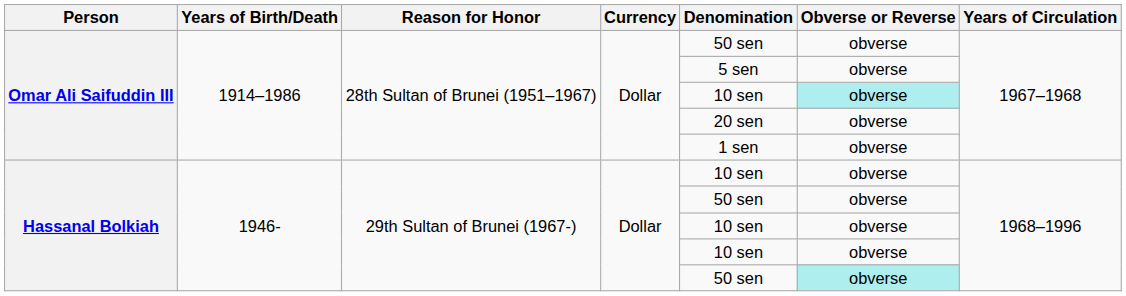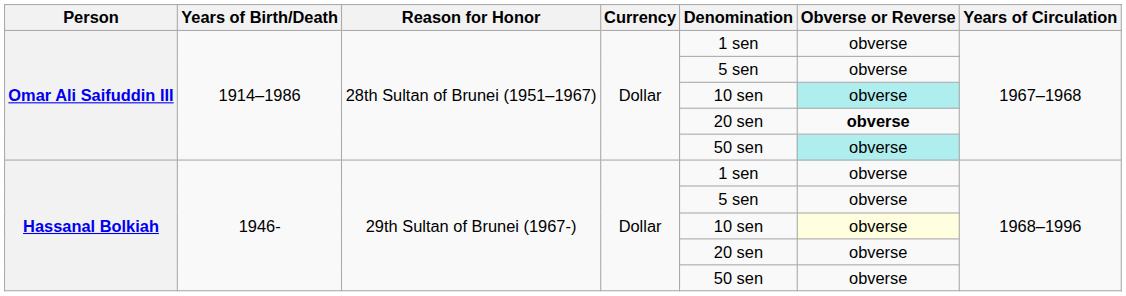row 2 | Denomination: 50 sen -> 1 sen
row 5 | Obverse or Reverse: normal -> bold
row 6 | Denomination: 1 sen -> 50 sen
row 6 | Obverse or Reverse: no background -> paleturquoise background
row 7 | Denomination: 10 sen -> 1 sen
row 8 | Denomination: 50 sen -> 5 sen
row 9 | Obverse or Reverse: no background -> lightyellow background
row 10 | Denomination: 10 sen -> 20 sen
row 11 | Obverse or Reverse: paleturquoise background -> no background
